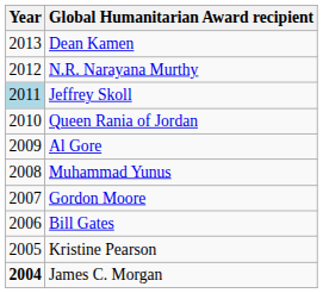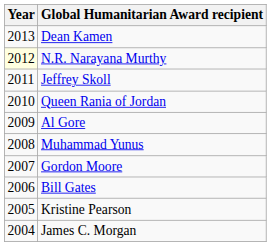N.R. Narayana Murthy | Year: no background -> lightyellow background
Jeffrey Skoll | Year: lightblue background -> no background
James C. Morgan | Year: bold -> normal
